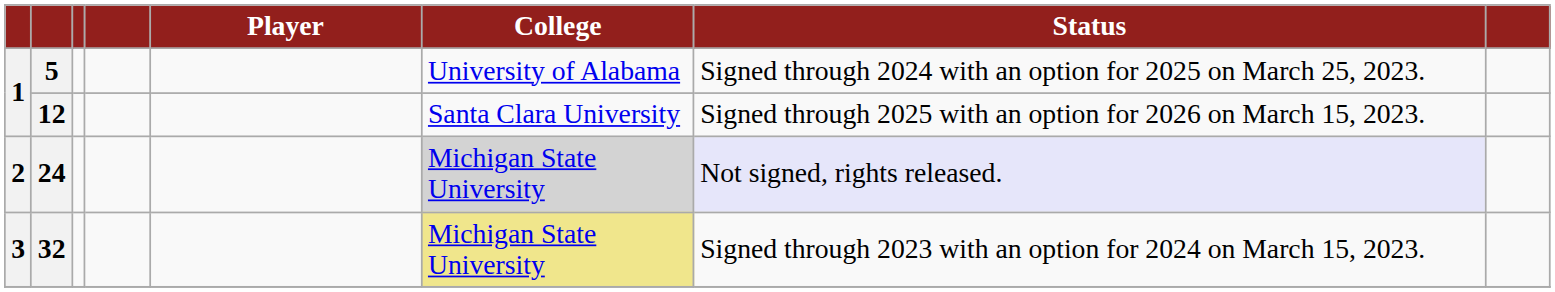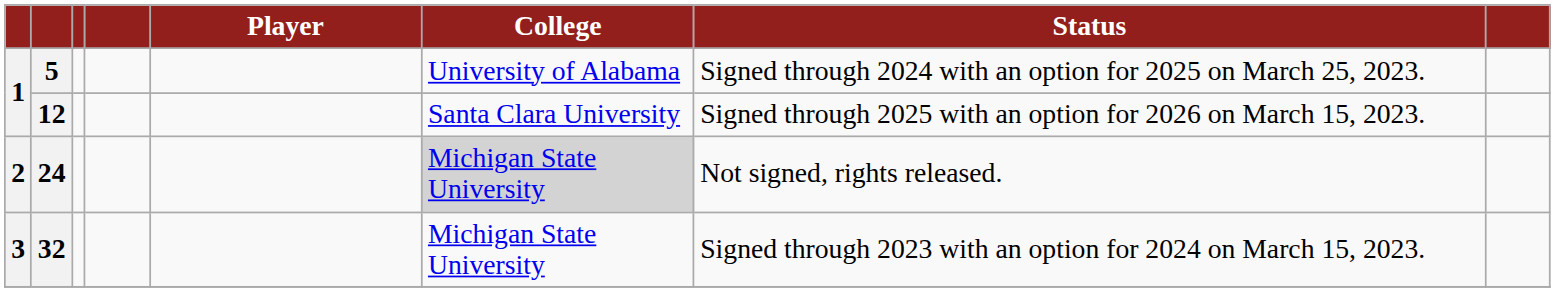24 | Status: lavender background -> no background
32 | College: khaki background -> no background
